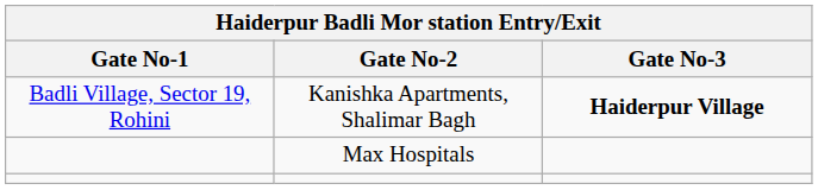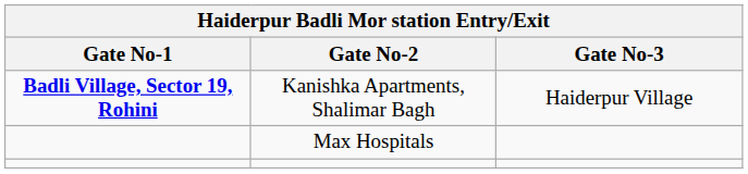Kanishka Apartments, Shalimar Bagh | Gate No-1: normal -> bold
Kanishka Apartments, Shalimar Bagh | Gate No-3: bold -> normal
